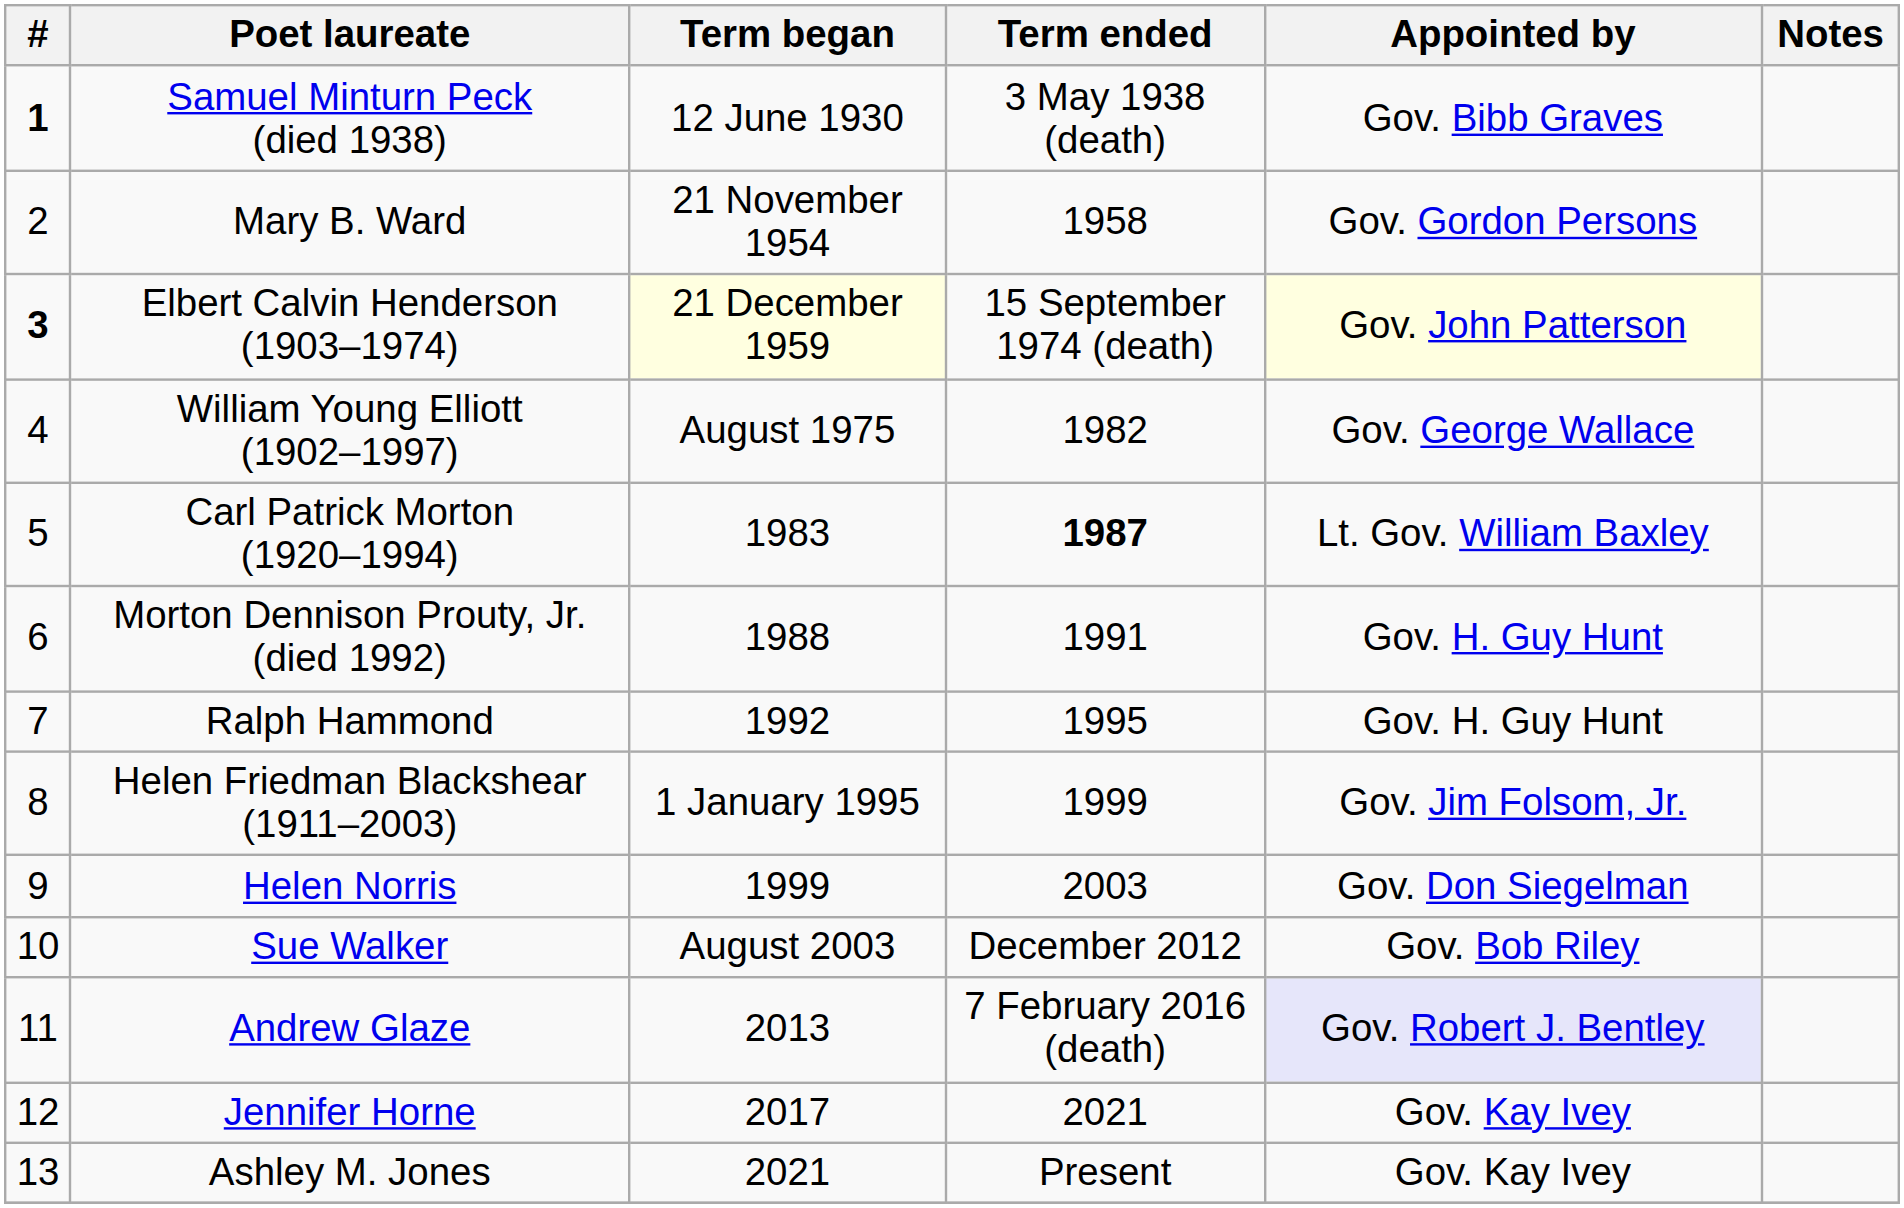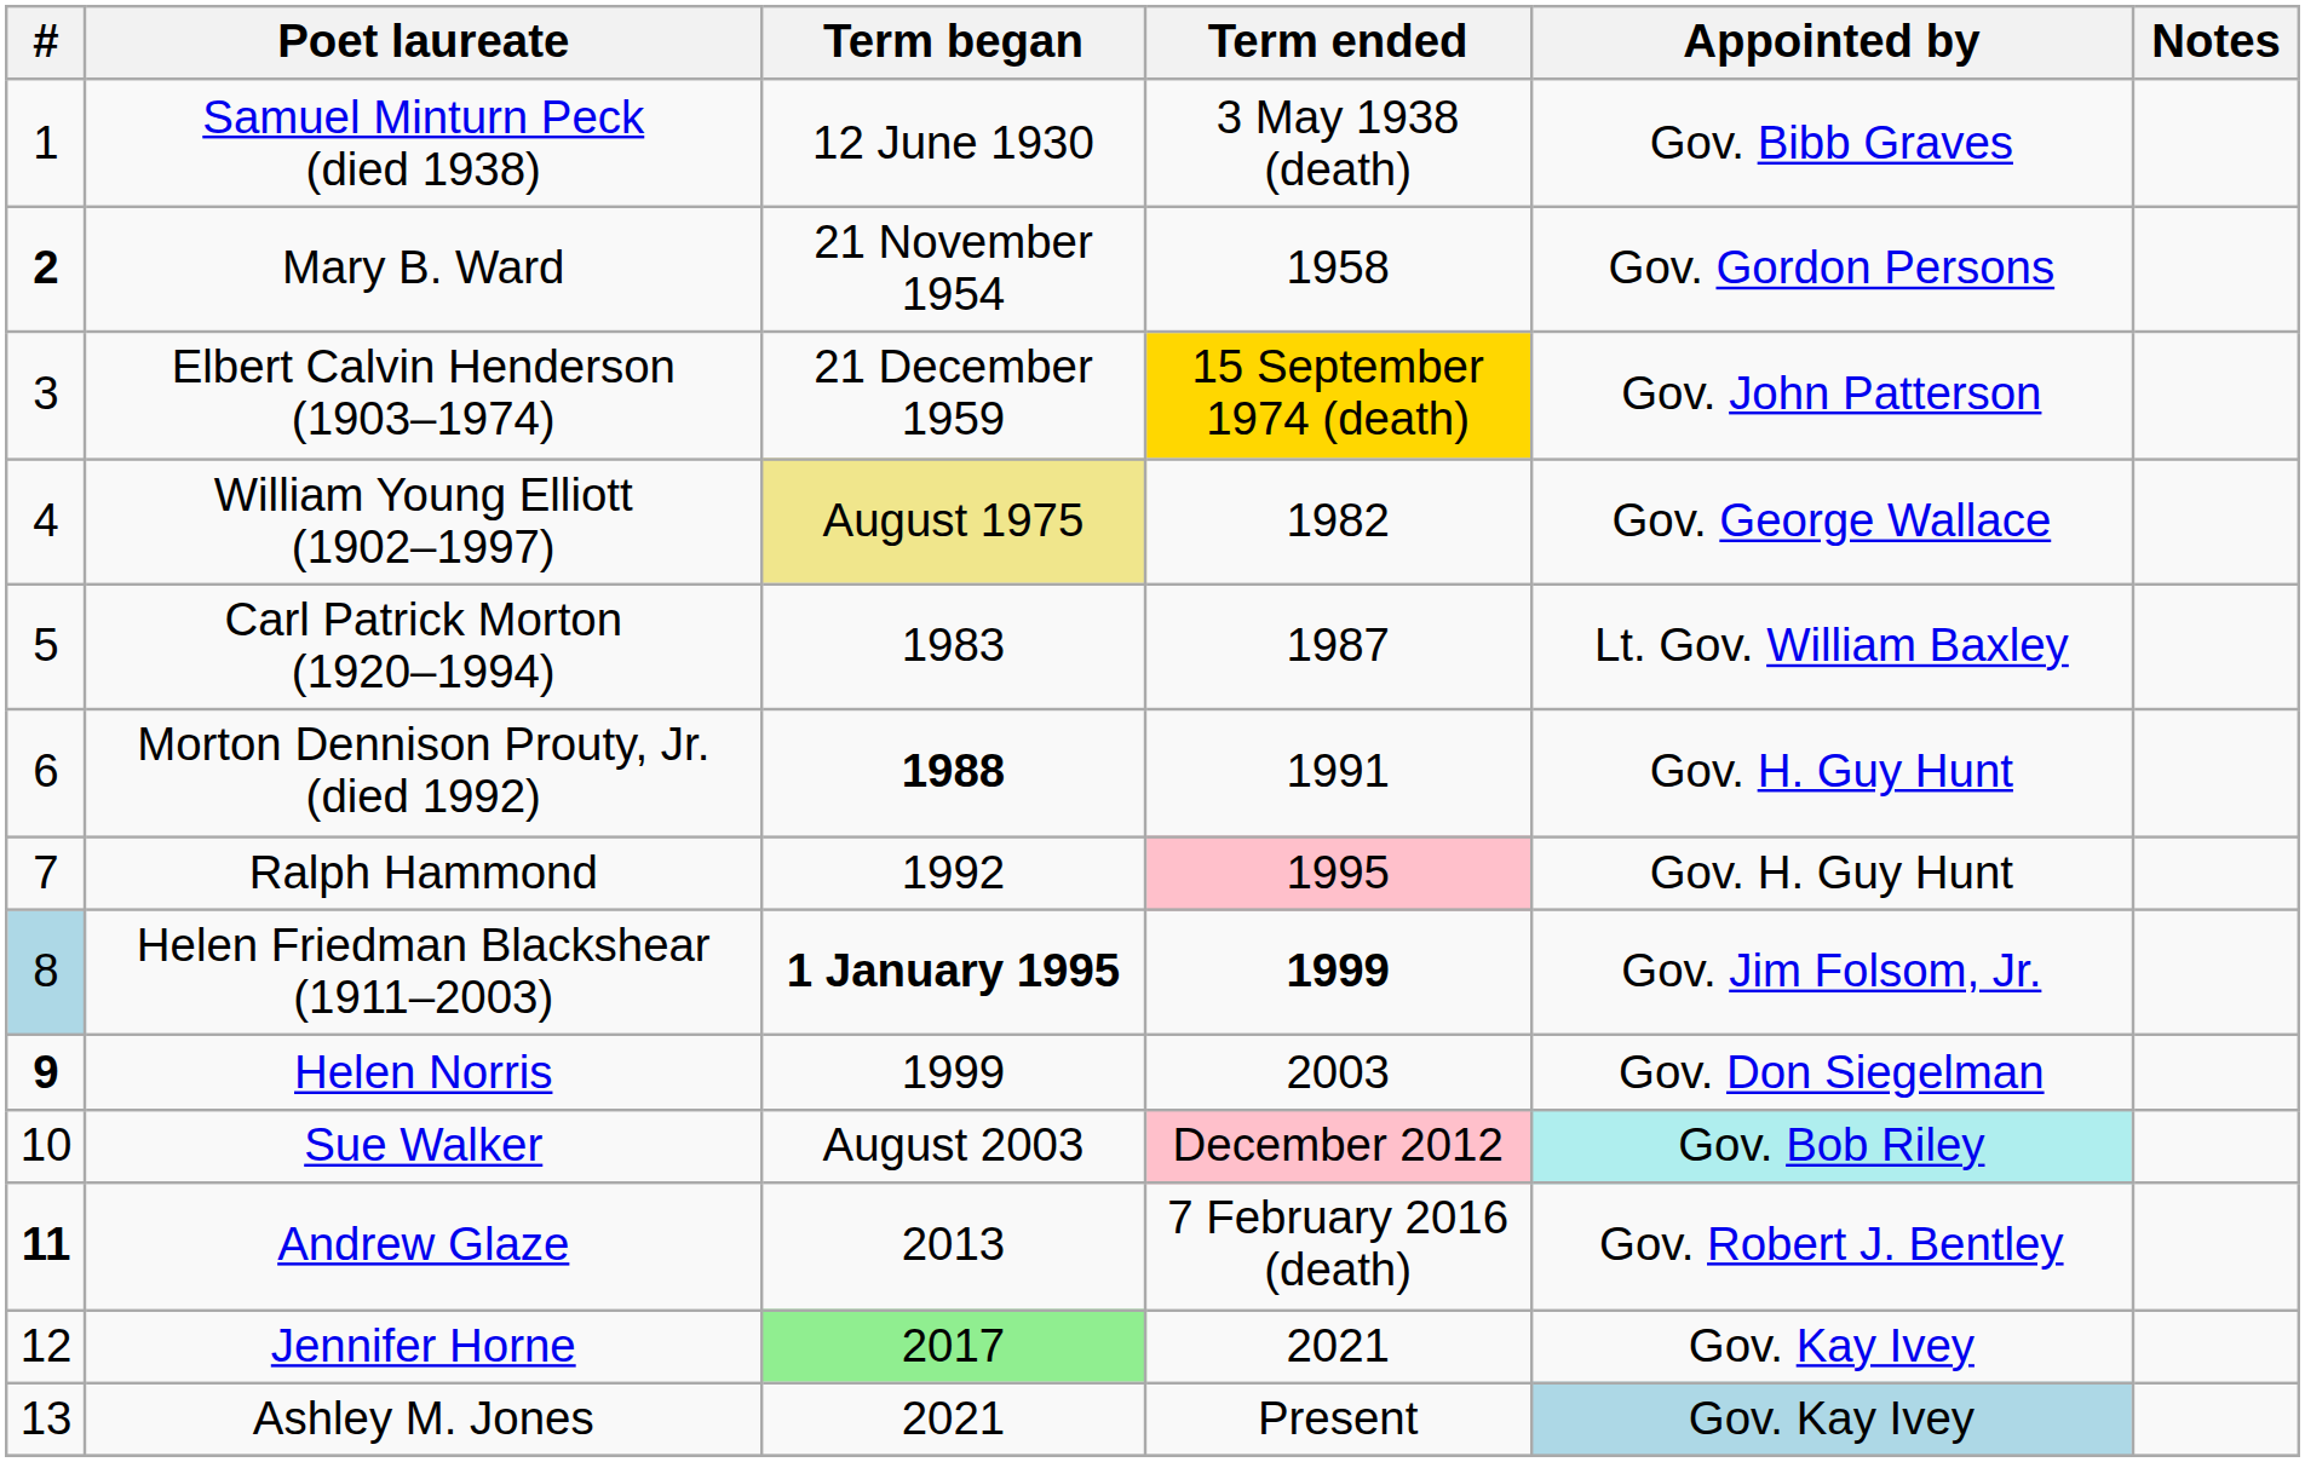Samuel Minturn Peck (died 1938) | #: bold -> normal
Mary B. Ward | #: normal -> bold
Elbert Calvin Henderson (1903–1974) | #: bold -> normal
Elbert Calvin Henderson (1903–1974) | Term began: lightyellow background -> no background
Elbert Calvin Henderson (1903–1974) | Term ended: no background -> gold background
Elbert Calvin Henderson (1903–1974) | Appointed by: lightyellow background -> no background
William Young Elliott (1902–1997) | Term began: no background -> khaki background
Carl Patrick Morton (1920–1994) | Term ended: bold -> normal
Morton Dennison Prouty, Jr. (died 1992) | Term began: normal -> bold
Ralph Hammond | Term ended: no background -> pink background
Helen Friedman Blackshear (1911–2003) | #: no background -> lightblue background
Helen Friedman Blackshear (1911–2003) | Term began: normal -> bold
Helen Friedman Blackshear (1911–2003) | Term ended: normal -> bold
Helen Norris | #: normal -> bold
Sue Walker | Term ended: no background -> pink background
Sue Walker | Appointed by: no background -> paleturquoise background
Andrew Glaze | #: normal -> bold
Andrew Glaze | Appointed by: lavender background -> no background
Jennifer Horne | Term began: no background -> lightgreen background
Ashley M. Jones | Appointed by: no background -> lightblue background
